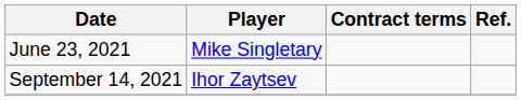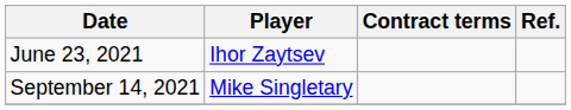June 23, 2021 | Player: Mike Singletary -> Ihor Zaytsev
September 14, 2021 | Player: Ihor Zaytsev -> Mike Singletary
